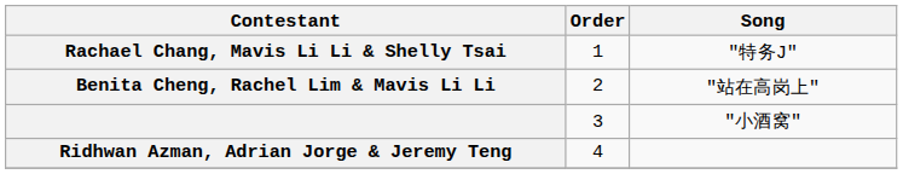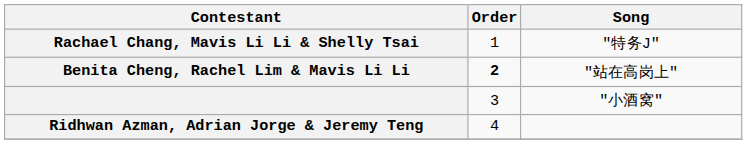Benita Cheng, Rachel Lim & Mavis Li Li | Order: normal -> bold
